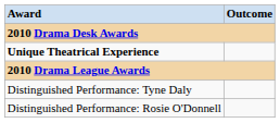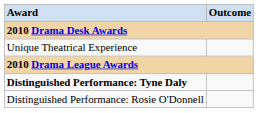Unique Theatrical Experience | Award: bold -> normal
Distinguished Performance: Tyne Daly | Award: normal -> bold
